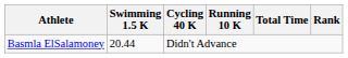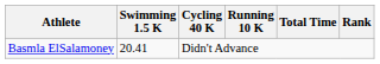Basmla ElSalamoney | Swimming 1.5 K: 20.44 -> 20.41
